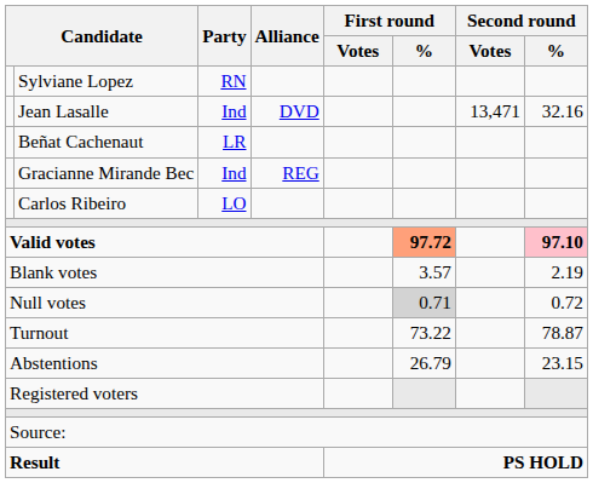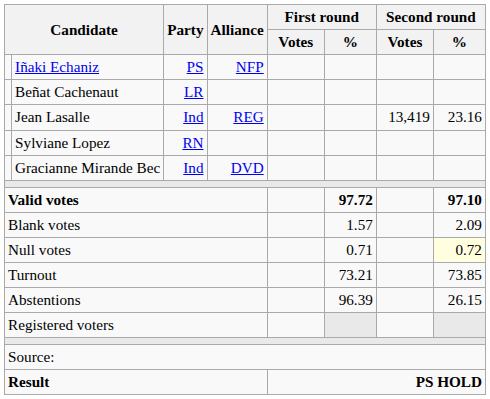+ row: Iñaki Echaniz | PS | NFP
rows swapped: Sylviane Lopez <-> Beñat Cachenaut
Jean Lasalle | Alliance: DVD -> REG
Jean Lasalle | Second round / Votes: 13,471 -> 13,419
Jean Lasalle | Second round / %: 32.16 -> 23.16
Gracianne Mirande Bec | Alliance: REG -> DVD
- row: Carlos Ribeiro | LO
Valid votes | First round / %: lightsalmon background -> no background
Valid votes | Second round / %: pink background -> no background
Blank votes | First round / %: 3.57 -> 1.57
Blank votes | Second round / %: 2.19 -> 2.09
Null votes | First round / %: lightgrey background -> no background
Null votes | Second round / %: no background -> lightyellow background
Turnout | First round / %: 73.22 -> 73.21
Turnout | Second round / %: 78.87 -> 73.85
Abstentions | First round / %: 26.79 -> 96.39
Abstentions | Second round / %: 23.15 -> 26.15
